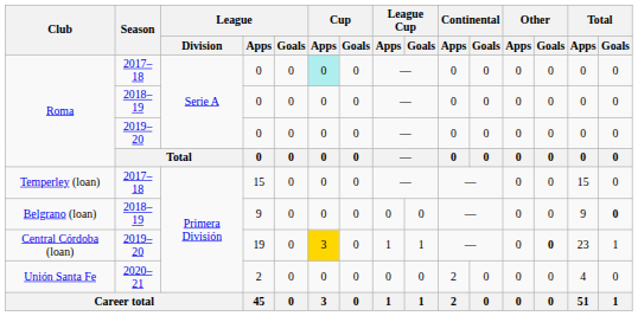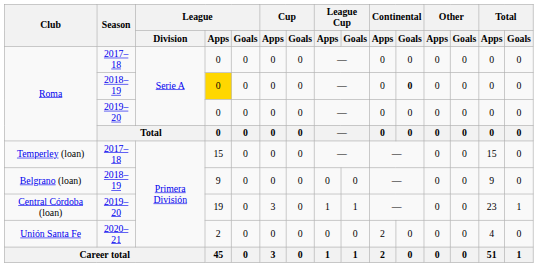Roma / 2017–18 | Cup / Apps: paleturquoise background -> no background
Roma / 2018–19 | League / Apps: no background -> gold background
Roma / 2018–19 | Continental / Goals: normal -> bold
Belgrano (loan) | Total / Goals: bold -> normal
Central Córdoba (loan) | Cup / Apps: gold background -> no background
Central Córdoba (loan) | Other / Goals: bold -> normal
